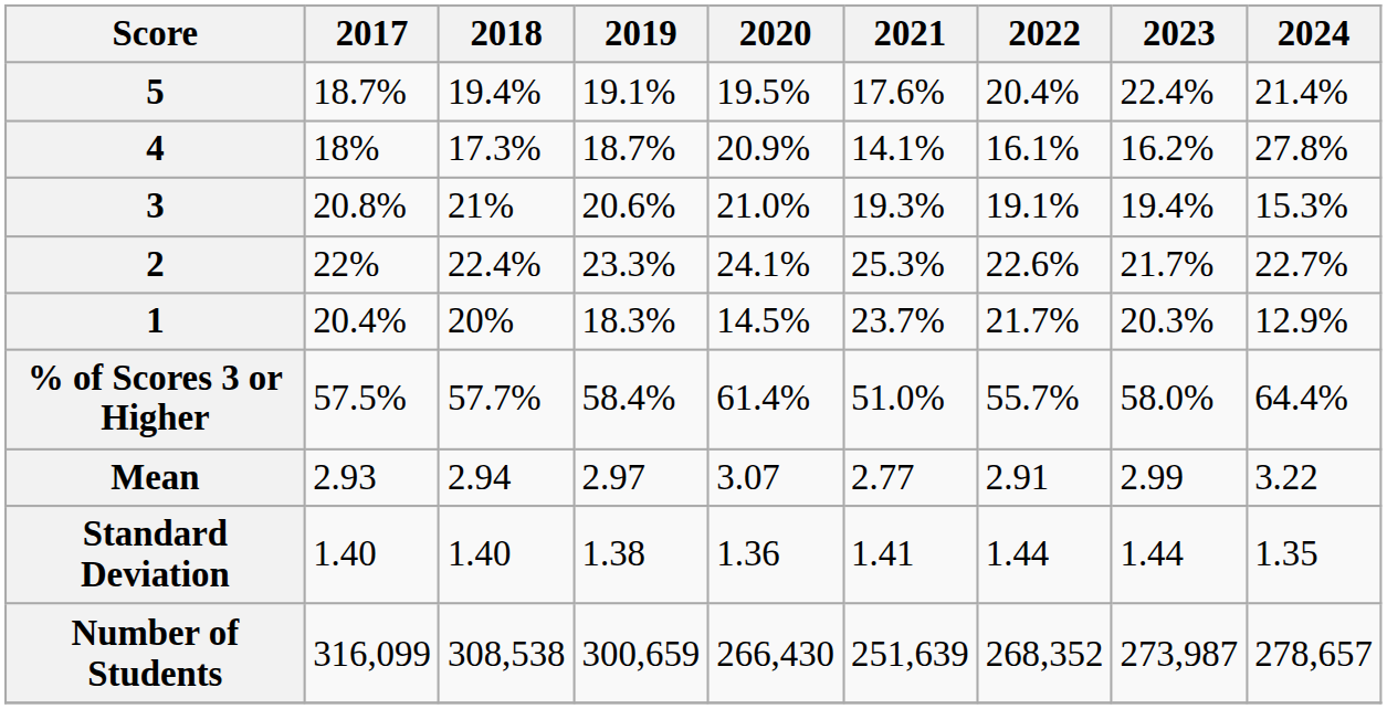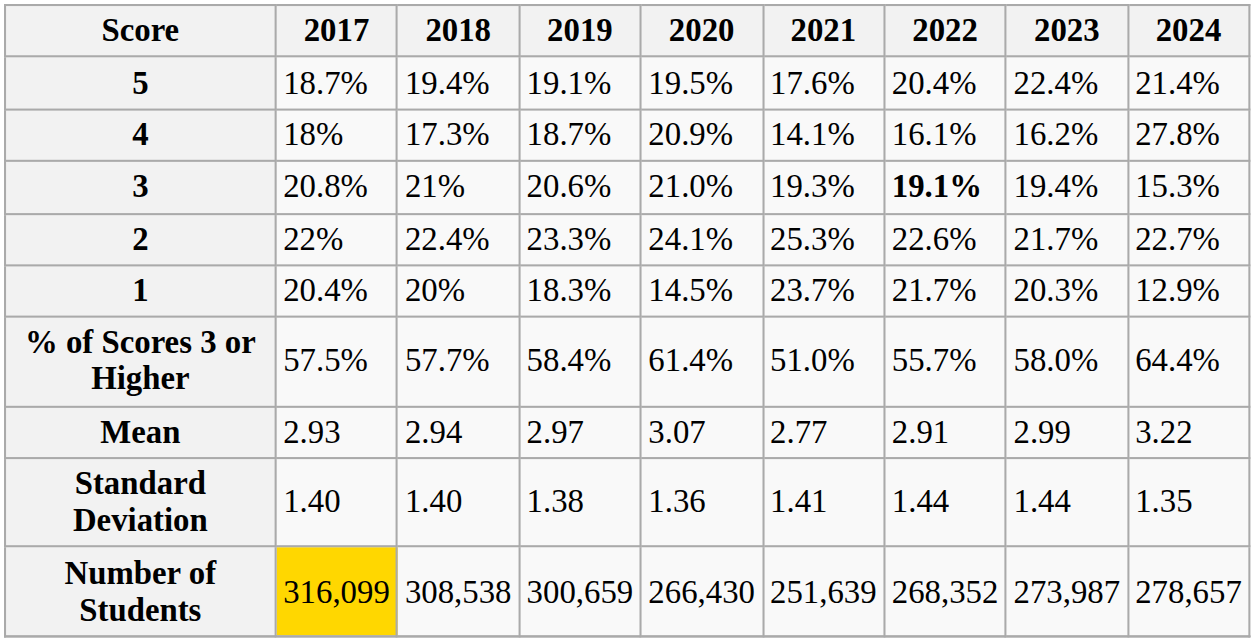3 | 2022: normal -> bold
Number of Students | 2017: no background -> gold background
